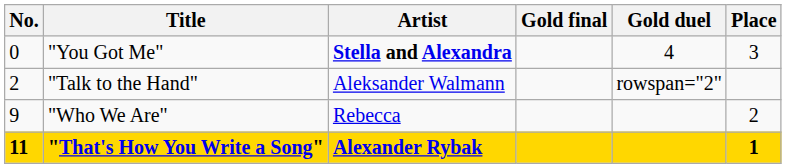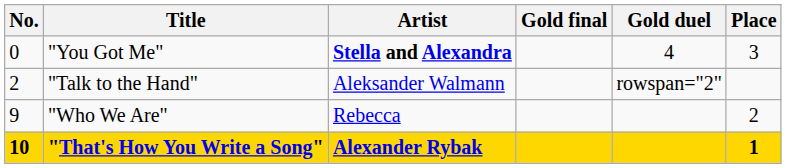"That's How You Write a Song" | No.: 11 -> 10
